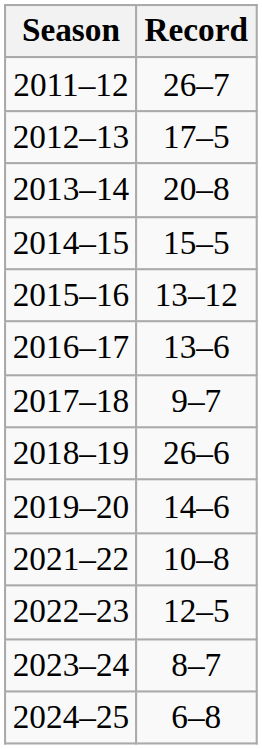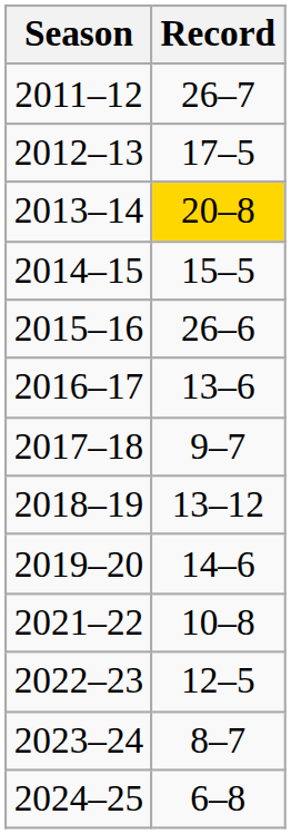2013–14 | Record: no background -> gold background
2015–16 | Record: 13–12 -> 26–6
2018–19 | Record: 26–6 -> 13–12
